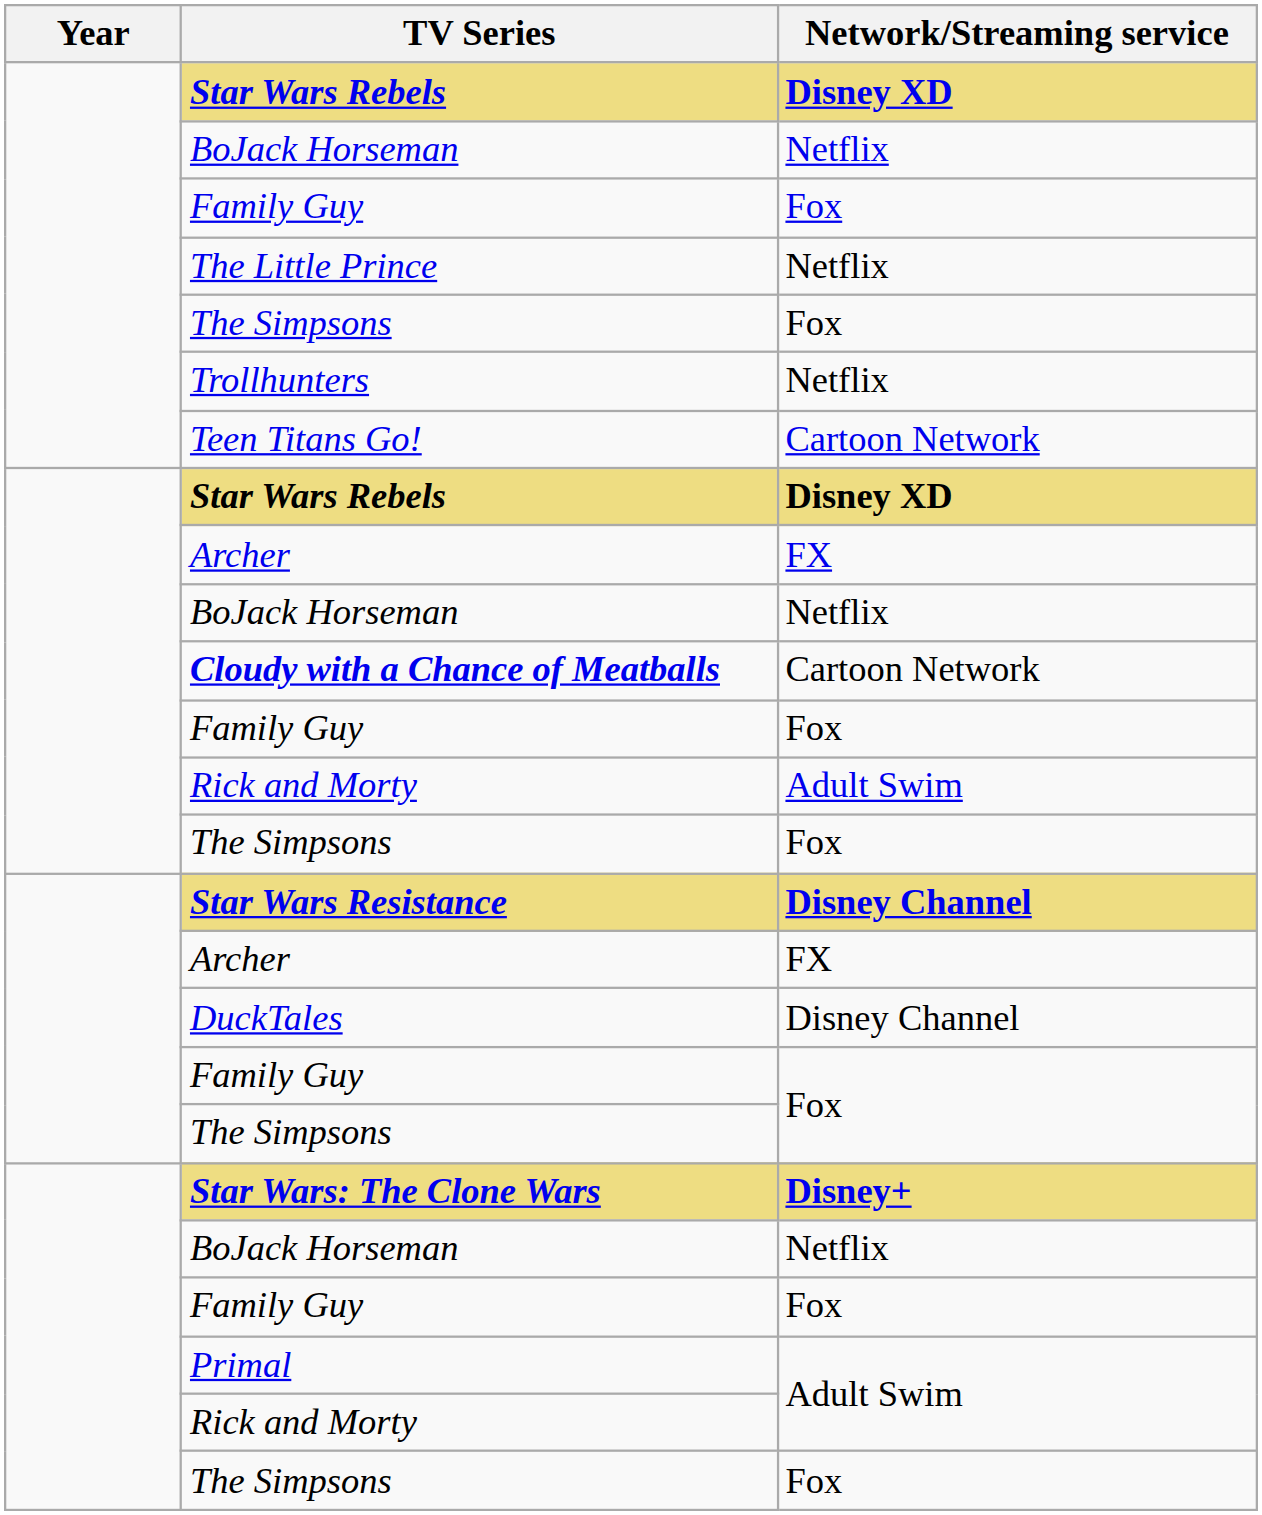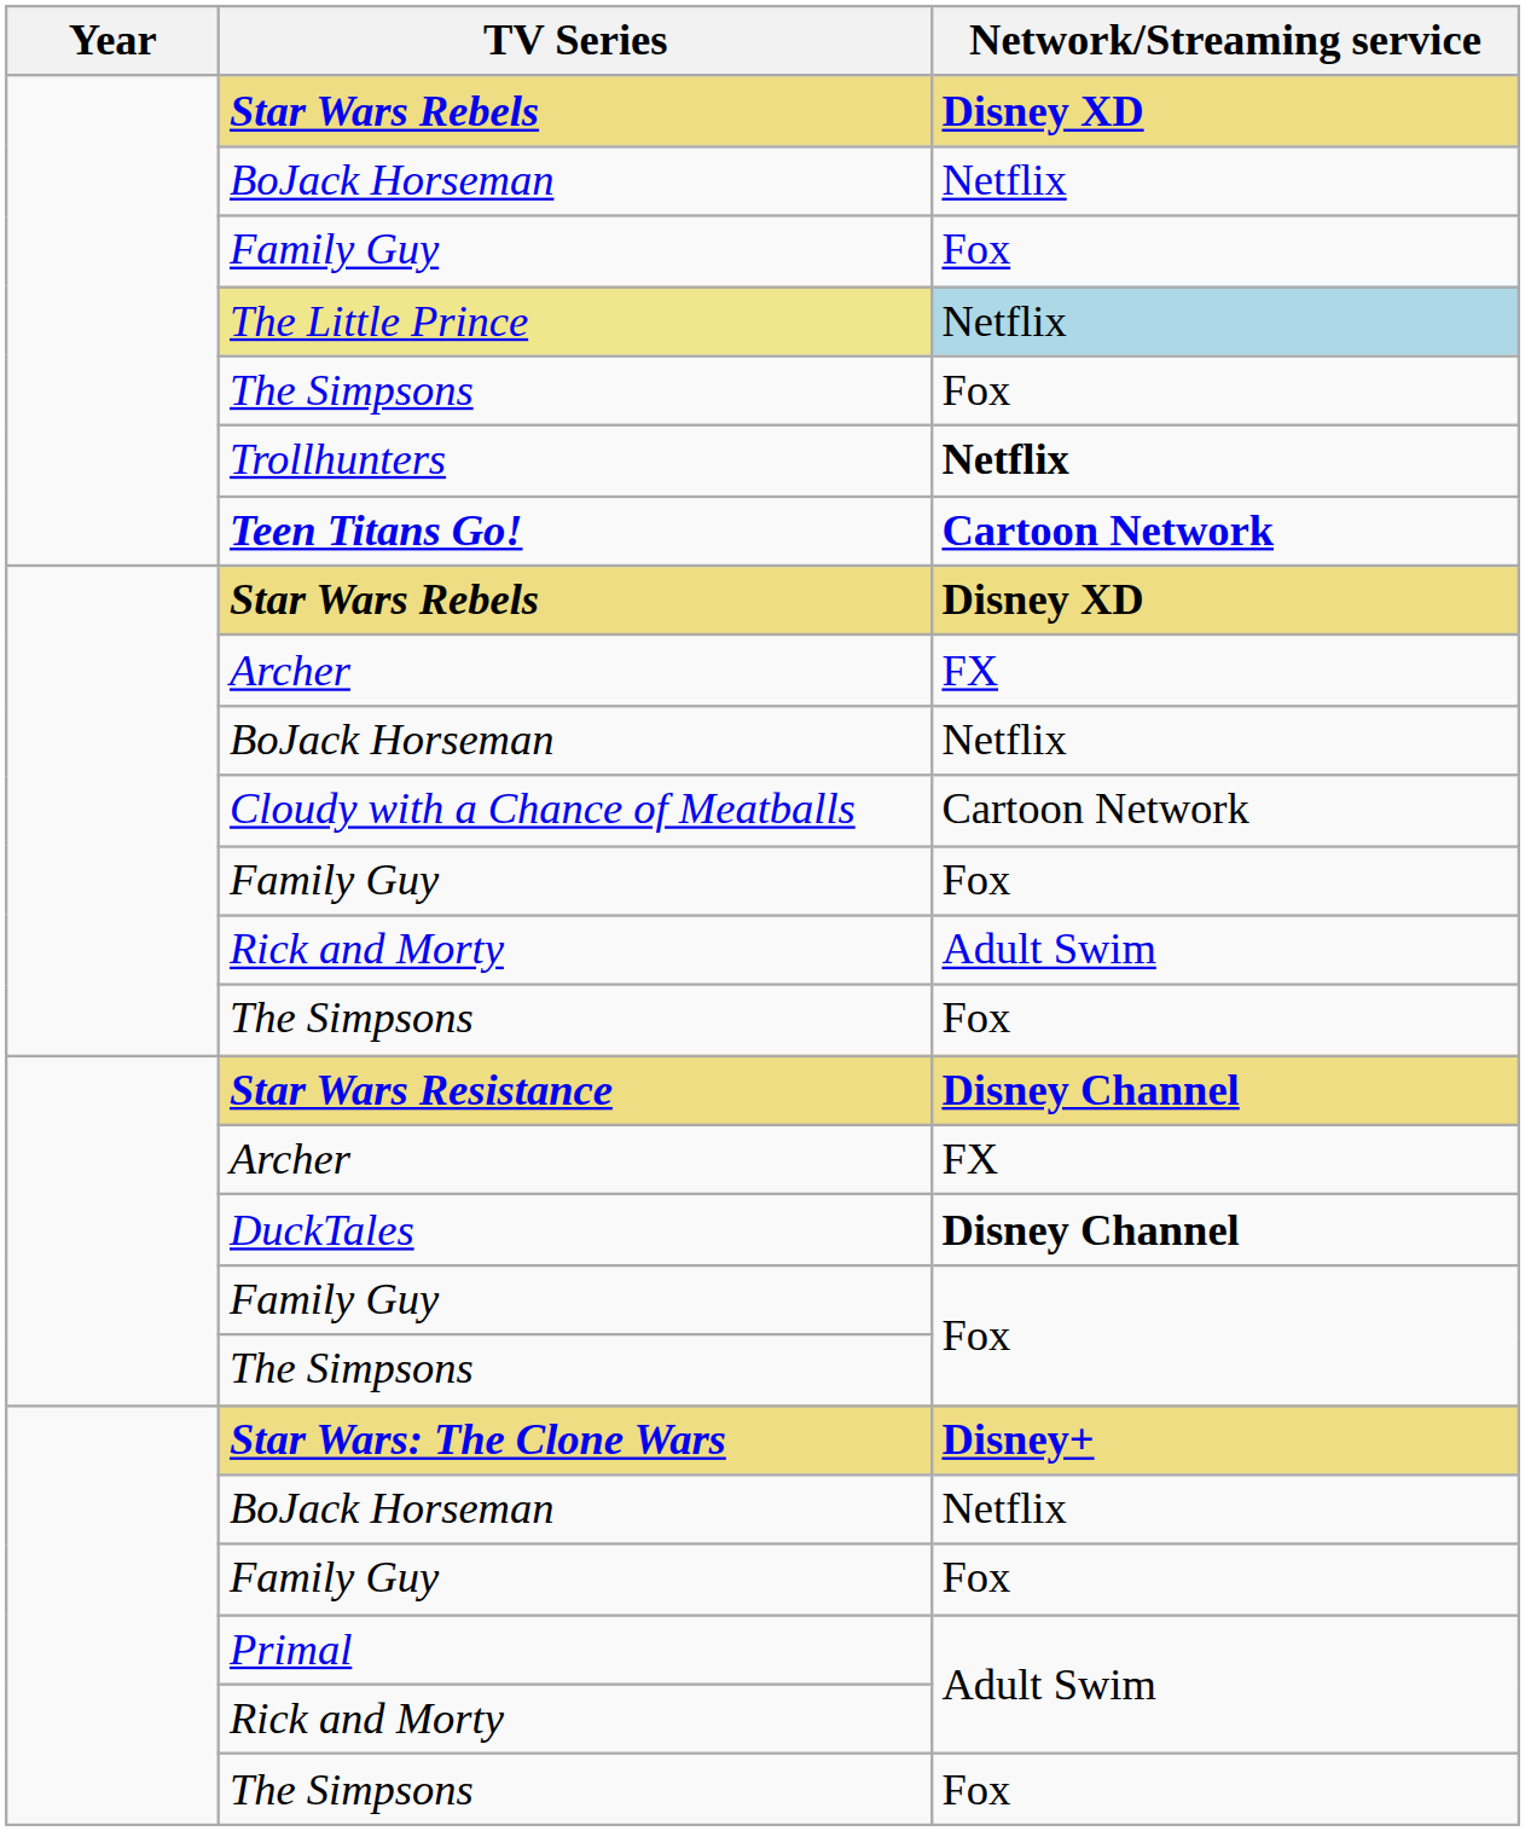The Little Prince | TV Series: no background -> khaki background
The Little Prince | Network/Streaming service: no background -> lightblue background
Trollhunters | Network/Streaming service: normal -> bold
Teen Titans Go! | TV Series: normal -> bold
Teen Titans Go! | Network/Streaming service: normal -> bold
Cloudy with a Chance of Meatballs | TV Series: bold -> normal
DuckTales | Network/Streaming service: normal -> bold
